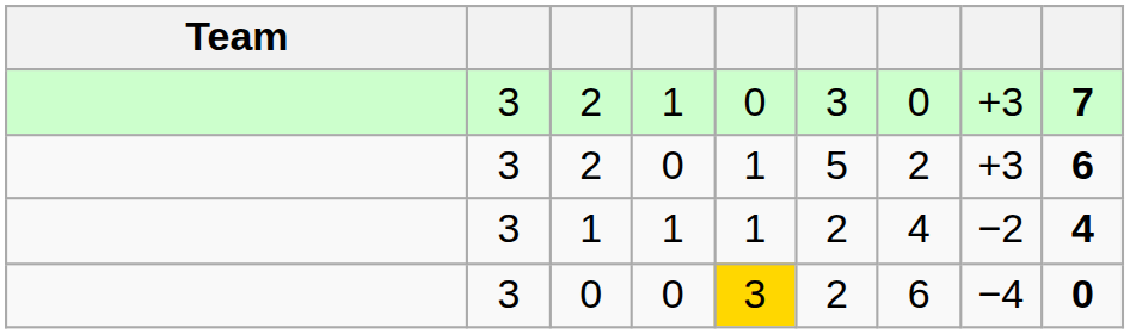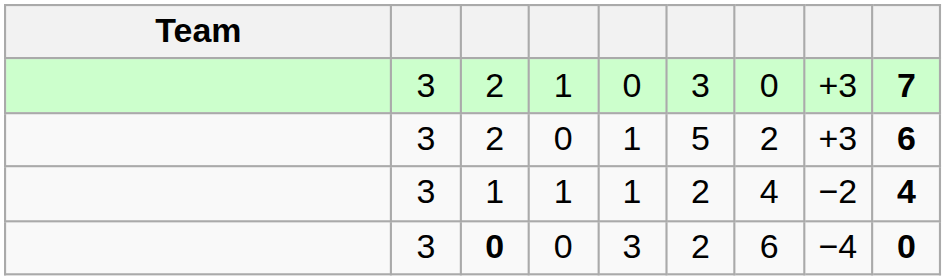row 5 | column 3: normal -> bold
row 5 | column 5: gold background -> no background
